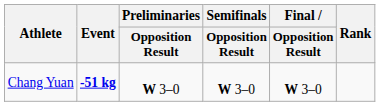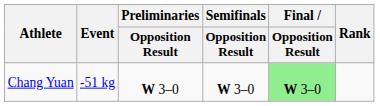Chang Yuan | Event: bold -> normal
Chang Yuan | Final / Opposition Result: no background -> lightgreen background
